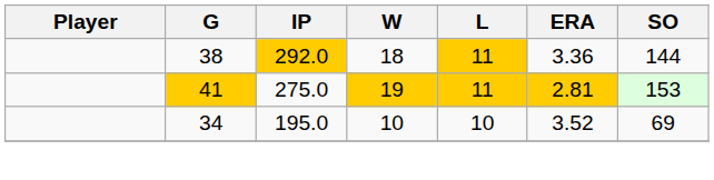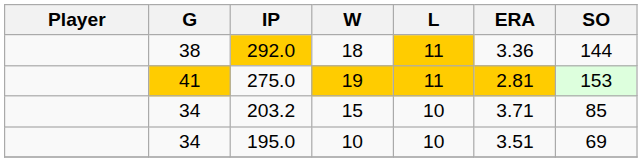+ row: 34 | 203.2 | 15 | 10 | 3.71 | 85
195.0 | ERA: 3.52 -> 3.51
